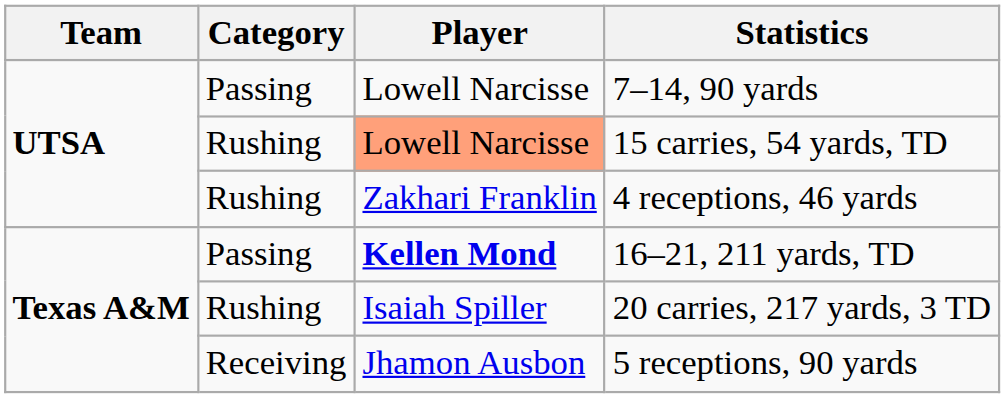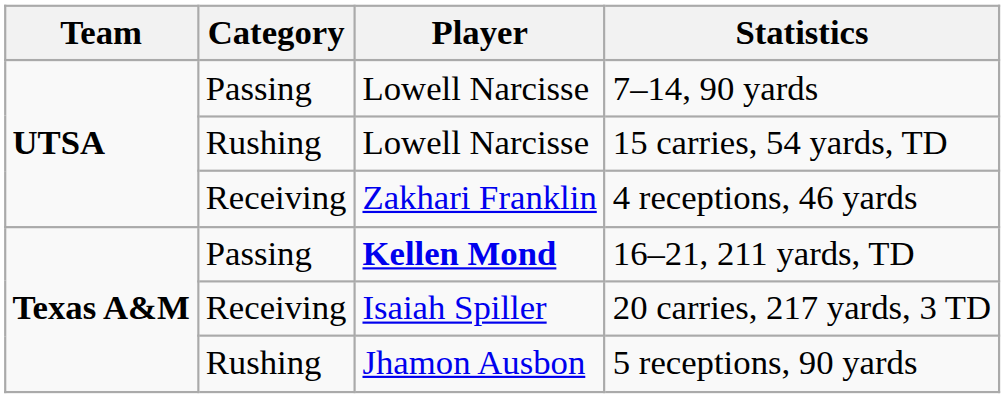15 carries, 54 yards, TD | Player: lightsalmon background -> no background
4 receptions, 46 yards | Category: Rushing -> Receiving
20 carries, 217 yards, 3 TD | Category: Rushing -> Receiving
5 receptions, 90 yards | Category: Receiving -> Rushing
